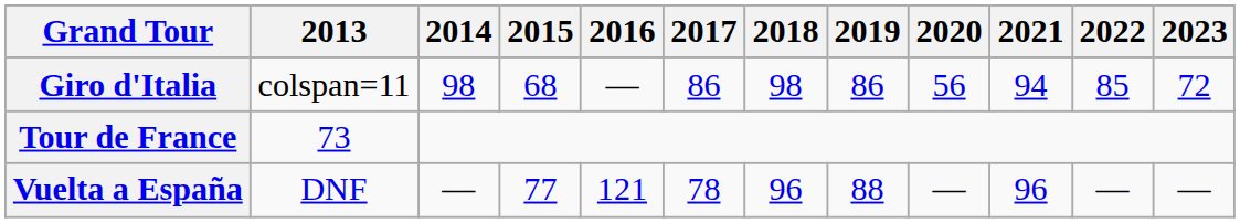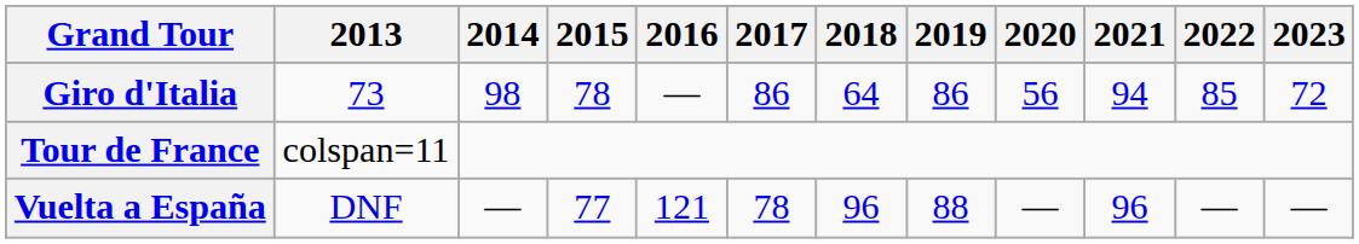Giro d'Italia | 2013: colspan=11 -> 73
Giro d'Italia | 2015: 68 -> 78
Giro d'Italia | 2018: 98 -> 64
Tour de France | 2013: 73 -> colspan=11
